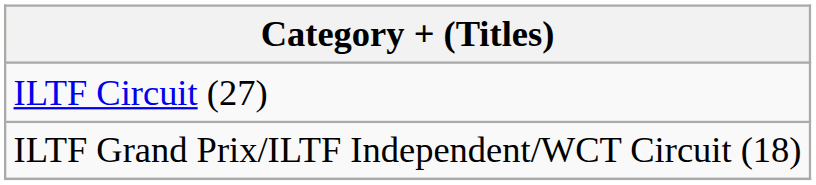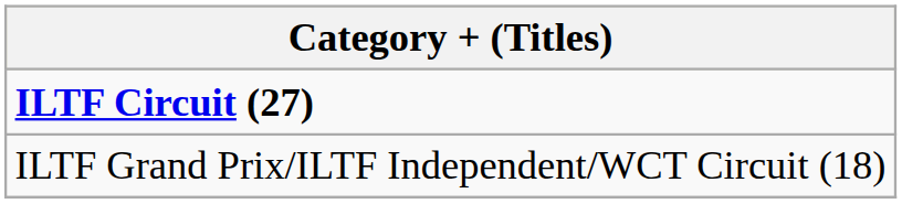row 2 | column 1: normal -> bold
